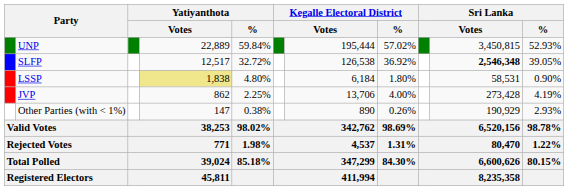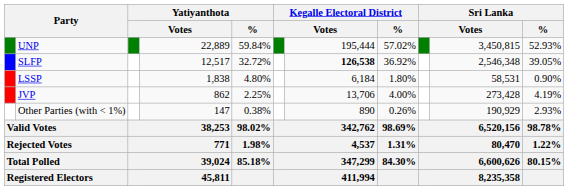SLFP | column 7: normal -> bold
SLFP | column 10: bold -> normal
LSSP | column 4: khaki background -> no background
